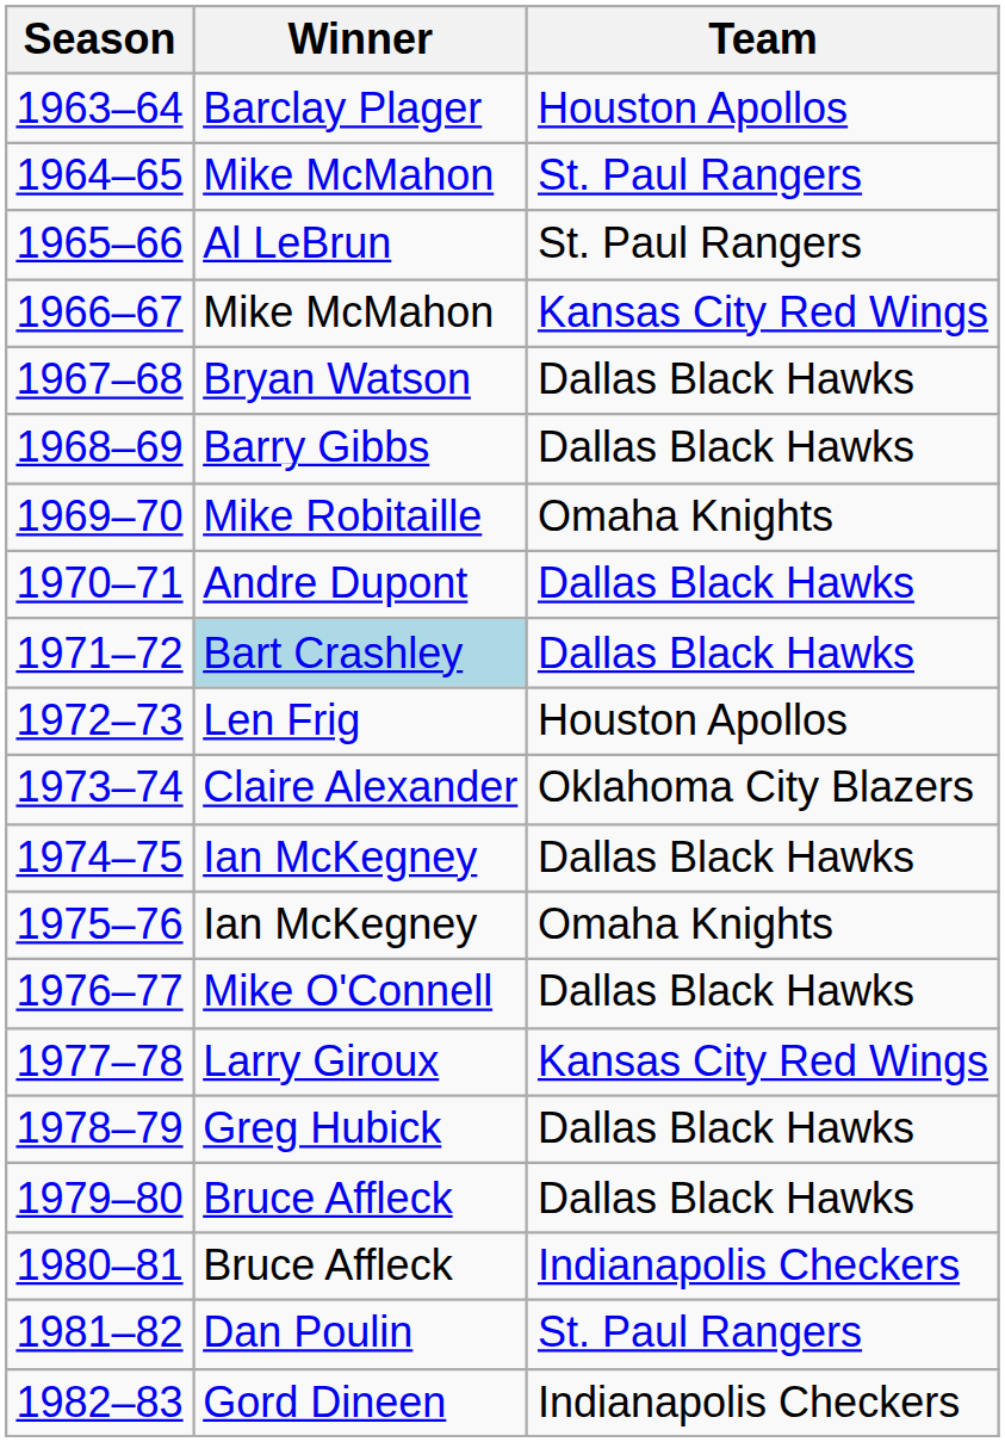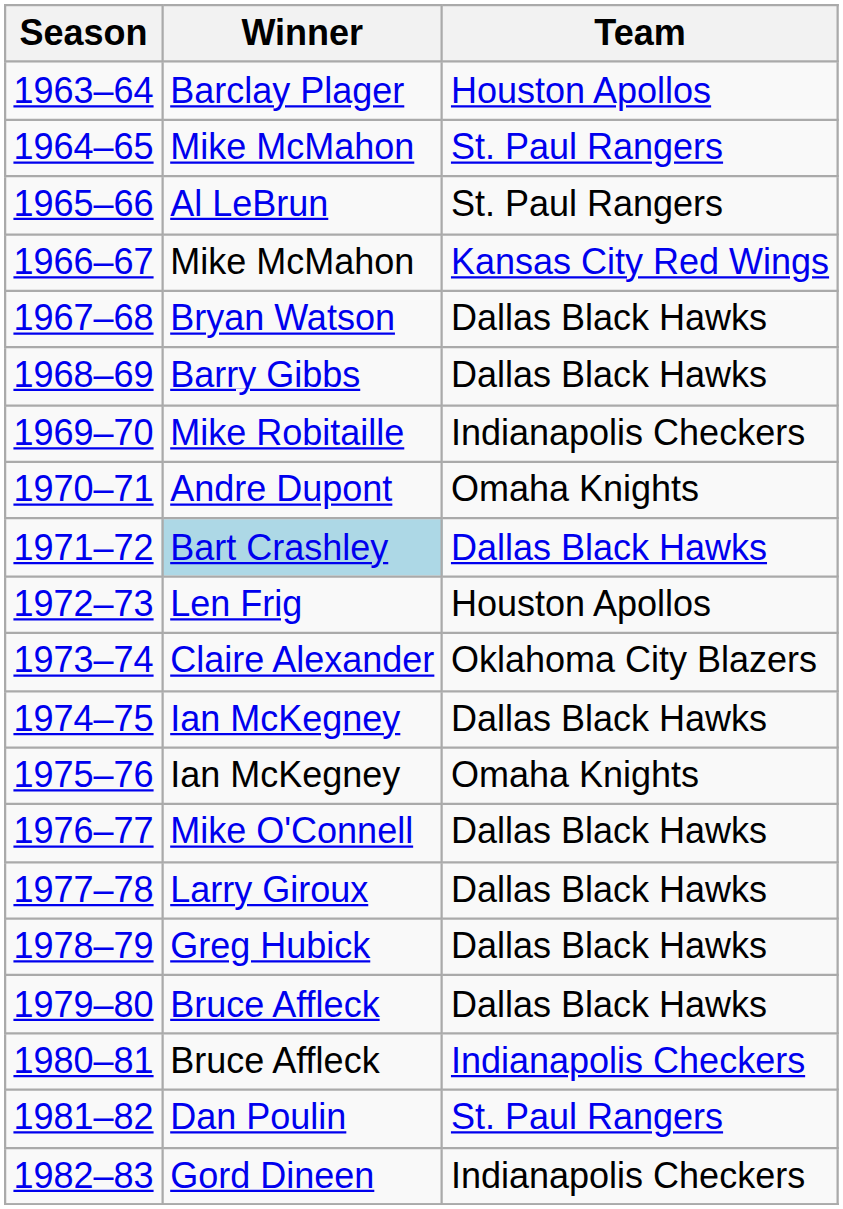1969–70 | Team: Omaha Knights -> Indianapolis Checkers
1970–71 | Team: Dallas Black Hawks -> Omaha Knights
1977–78 | Team: Kansas City Red Wings -> Dallas Black Hawks
